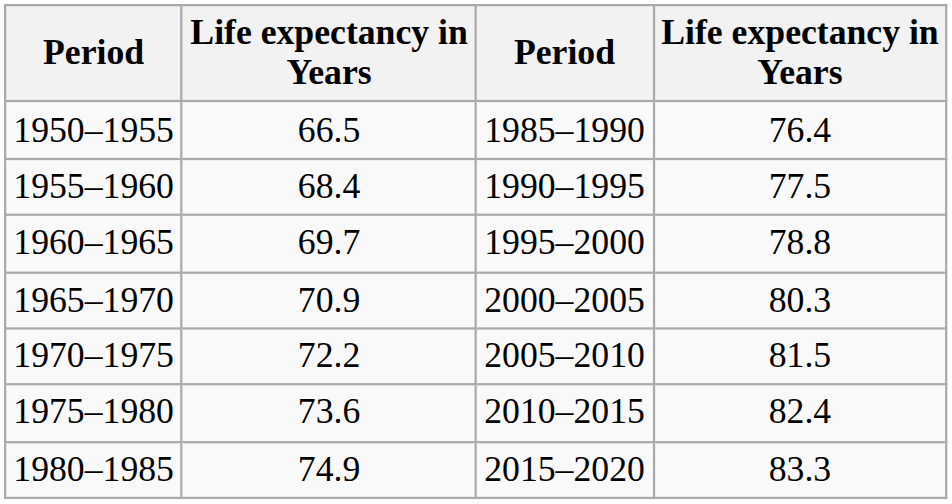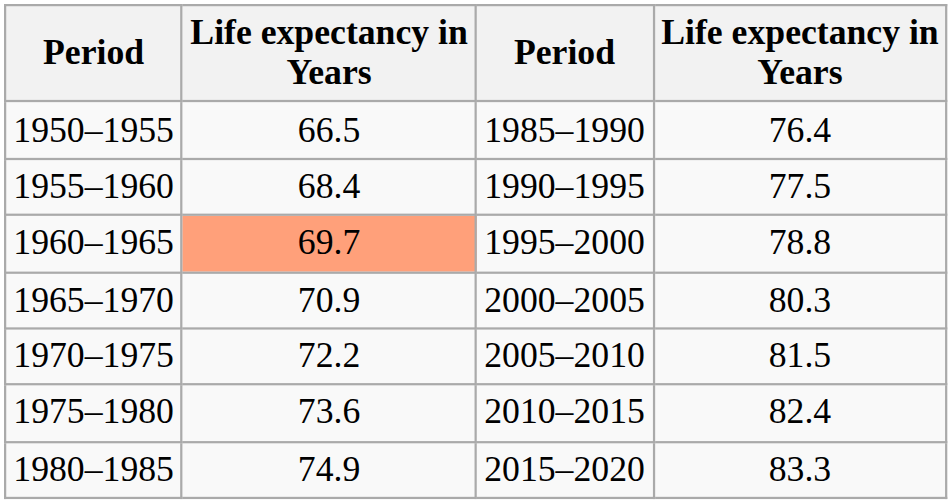1960–1965 | column 2: no background -> lightsalmon background
